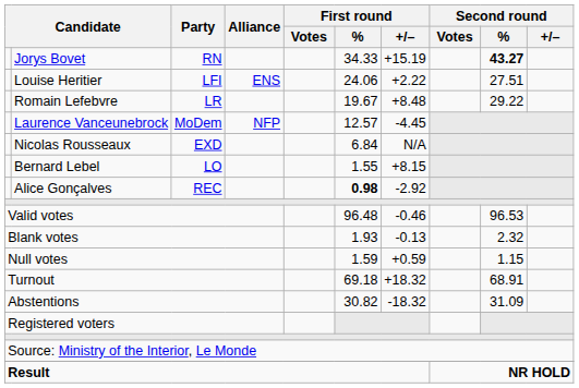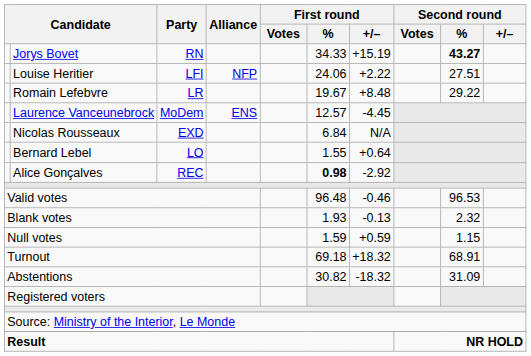Louise Heritier | Alliance: ENS -> NFP
Laurence Vanceunebrock | Alliance: NFP -> ENS
Bernard Lebel | First round / +/–: +8.15 -> +0.64
